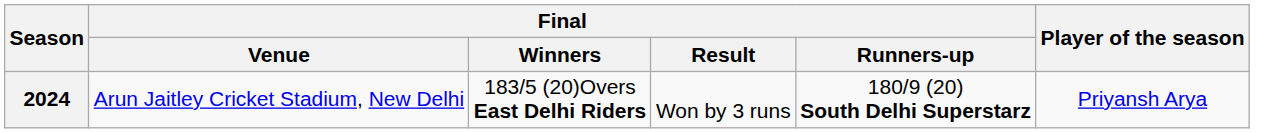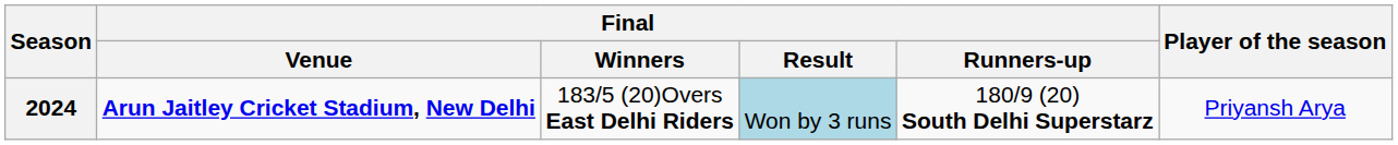2024 | Final / Venue: normal -> bold
2024 | Final / Result: no background -> lightblue background
